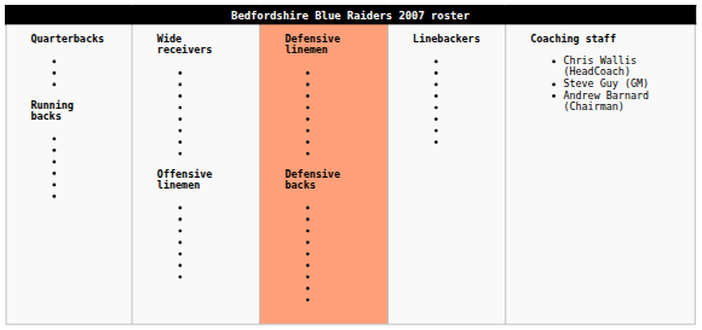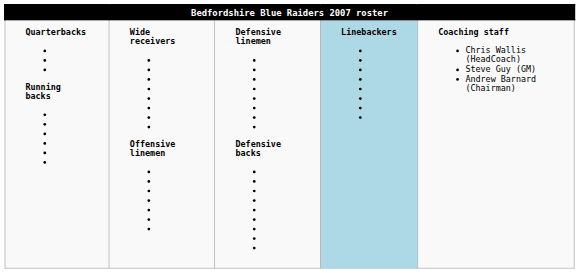Quarterbacks Running backs | column 3: lightsalmon background -> no background
Quarterbacks Running backs | column 4: no background -> lightblue background
